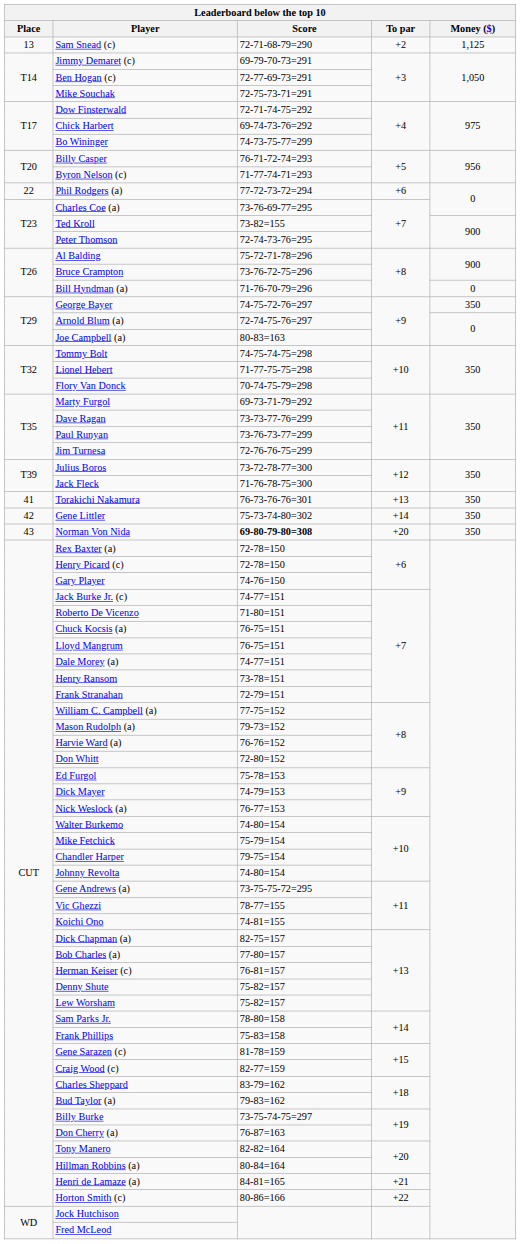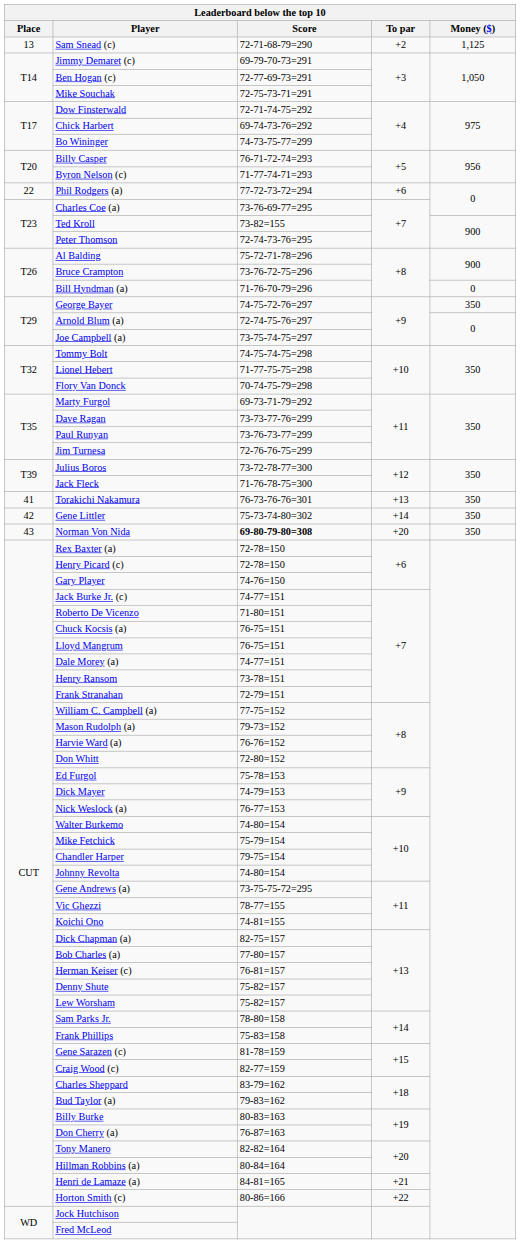Joe Campbell (a) | Score: 80-83=163 -> 73-75-74-75=297
Billy Burke | Score: 73-75-74-75=297 -> 80-83=163
